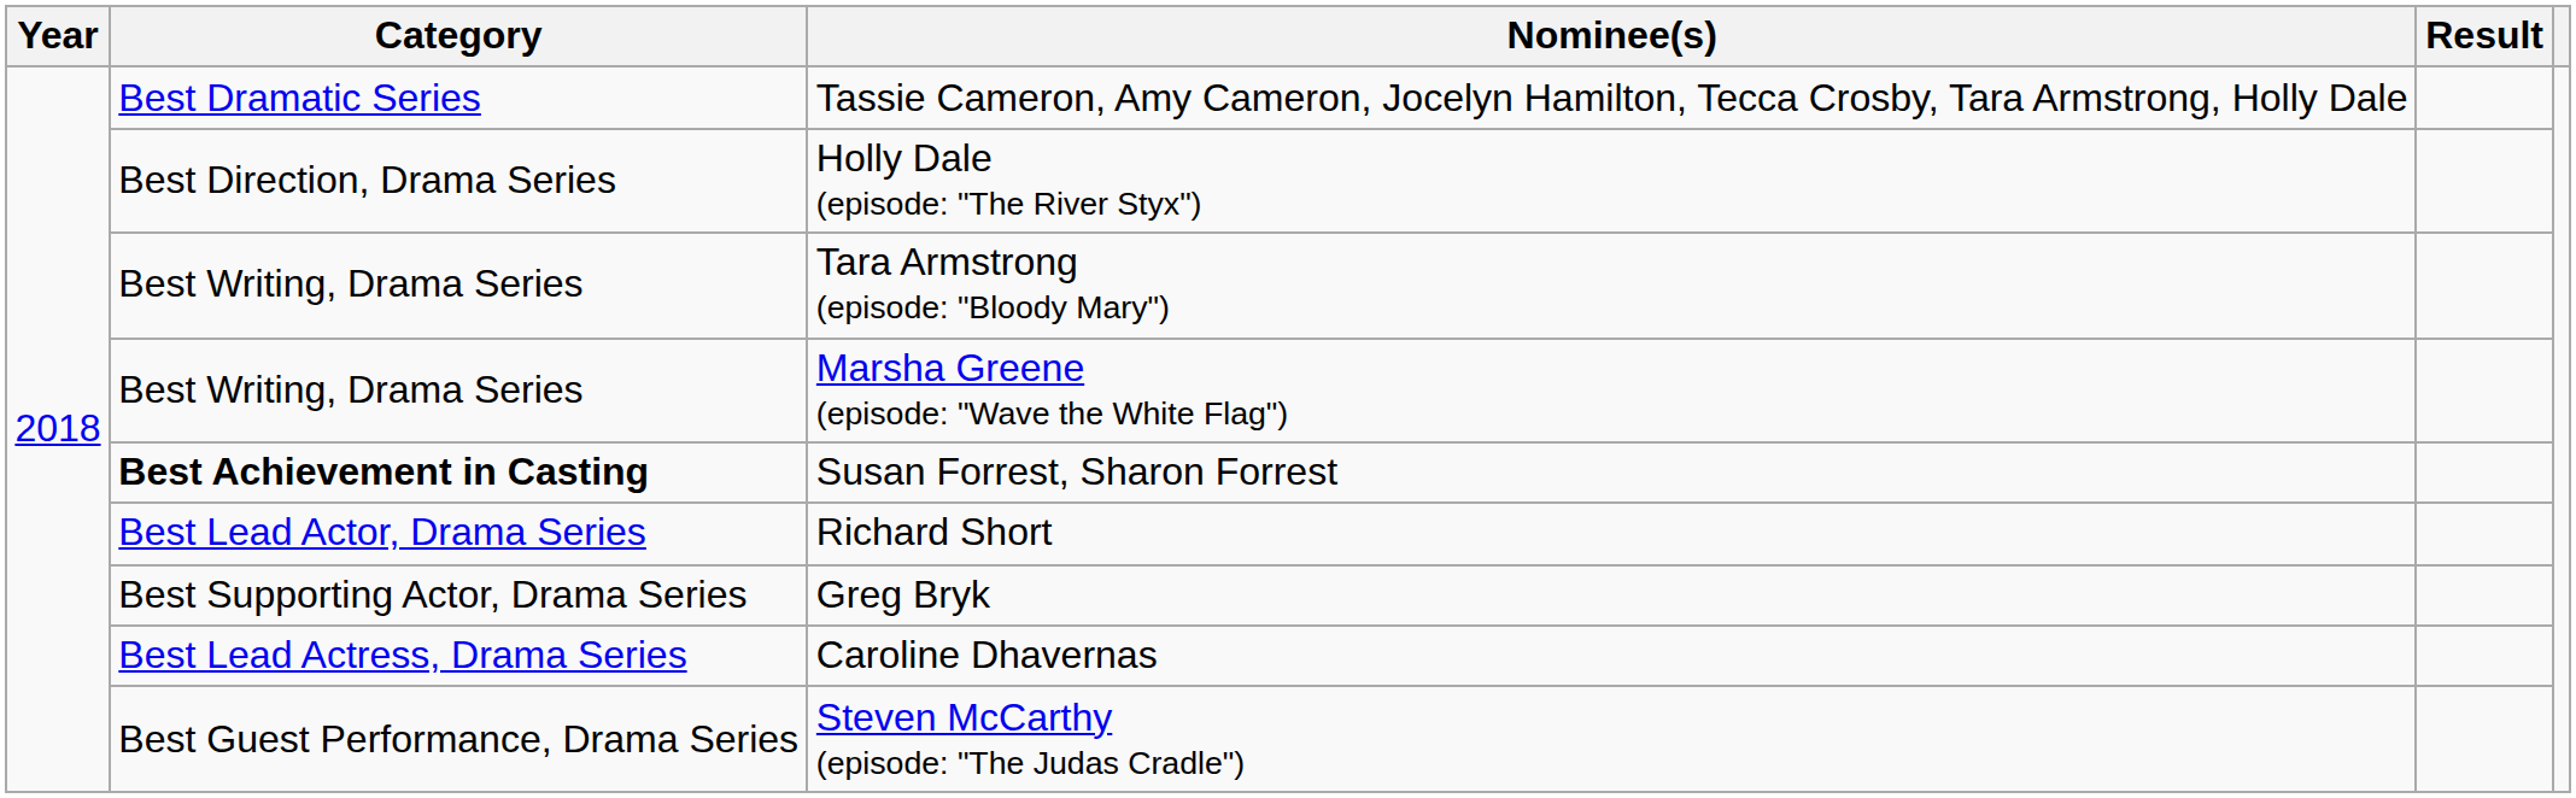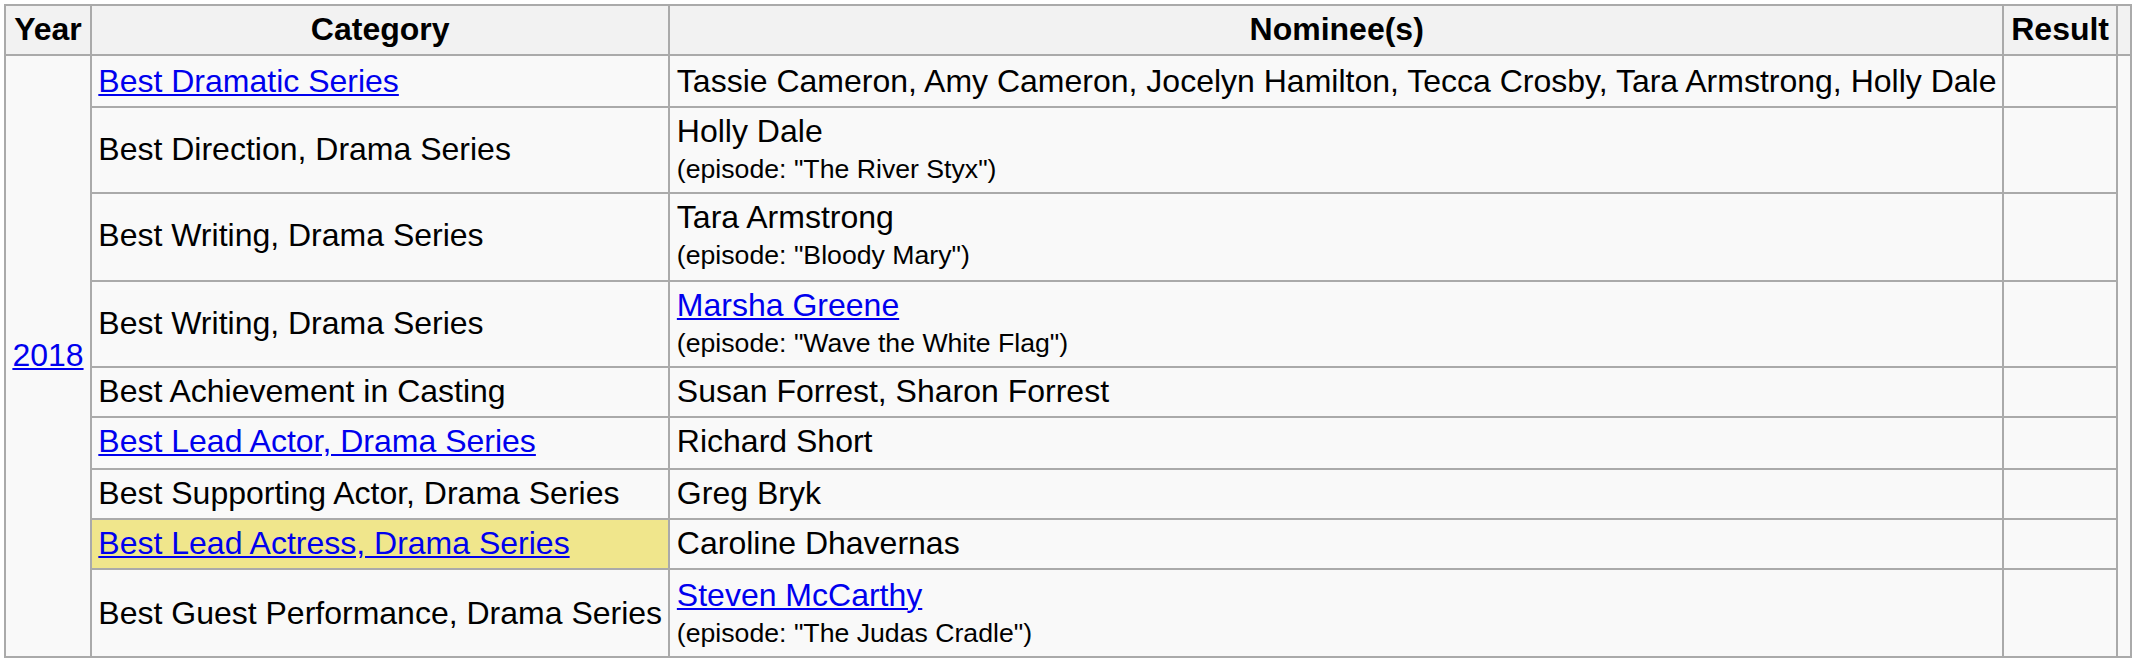Susan Forrest, Sharon Forrest | Category: bold -> normal
Caroline Dhavernas | Category: no background -> khaki background
